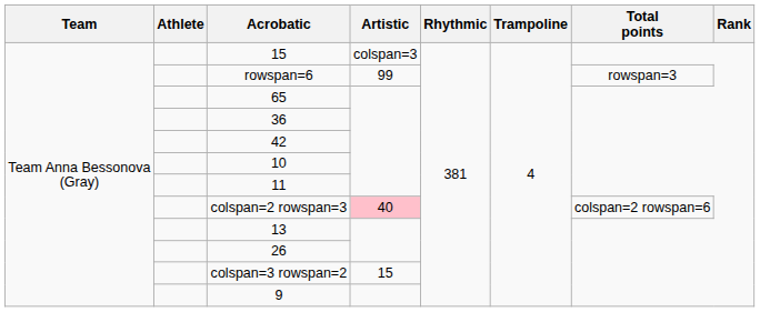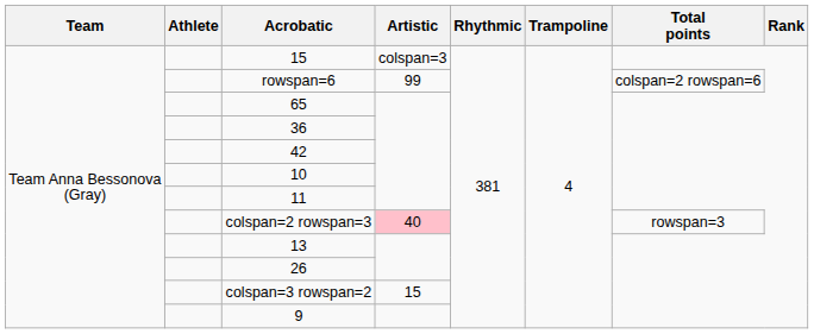rowspan=6 | Total points: rowspan=3 -> colspan=2 rowspan=6
colspan=2 rowspan=3 | Total points: colspan=2 rowspan=6 -> rowspan=3
